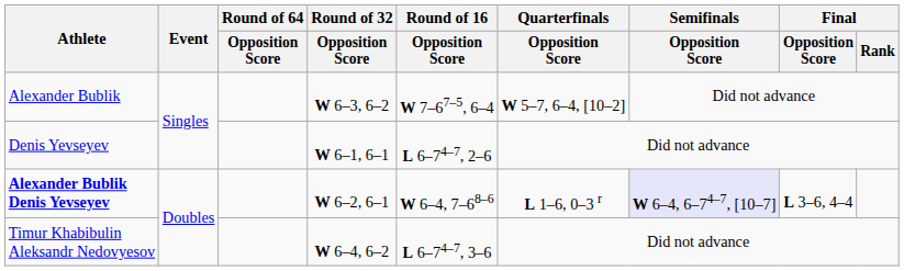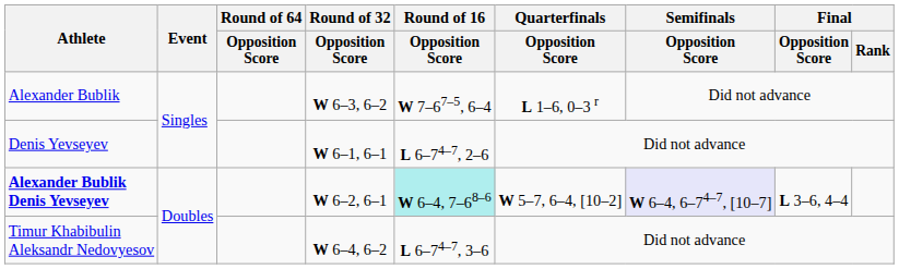Alexander Bublik | Quarterfinals / Opposition Score: W 5–7, 6–4, [10–2] -> L 1–6, 0–3 r
Alexander Bublik Denis Yevseyev | Round of 16 / Opposition Score: no background -> paleturquoise background
Alexander Bublik Denis Yevseyev | Quarterfinals / Opposition Score: L 1–6, 0–3 r -> W 5–7, 6–4, [10–2]
